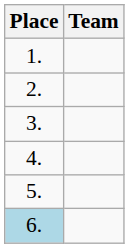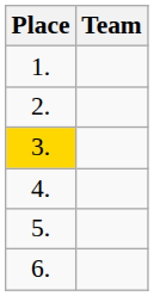3. | Place: no background -> gold background
6. | Place: lightblue background -> no background
